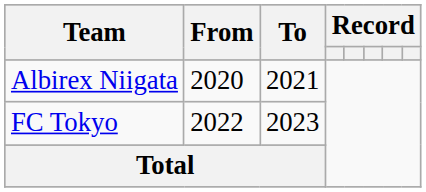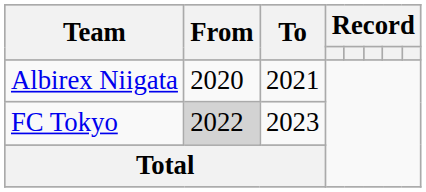FC Tokyo | From: no background -> lightgrey background
